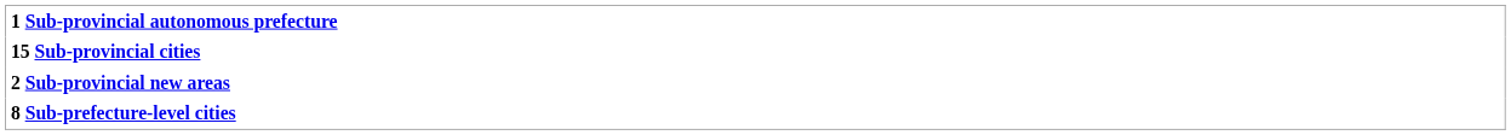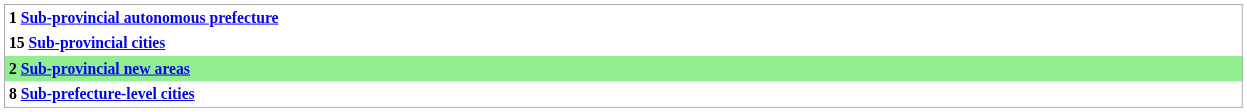row 3 | column 1: no background -> lightgreen background
